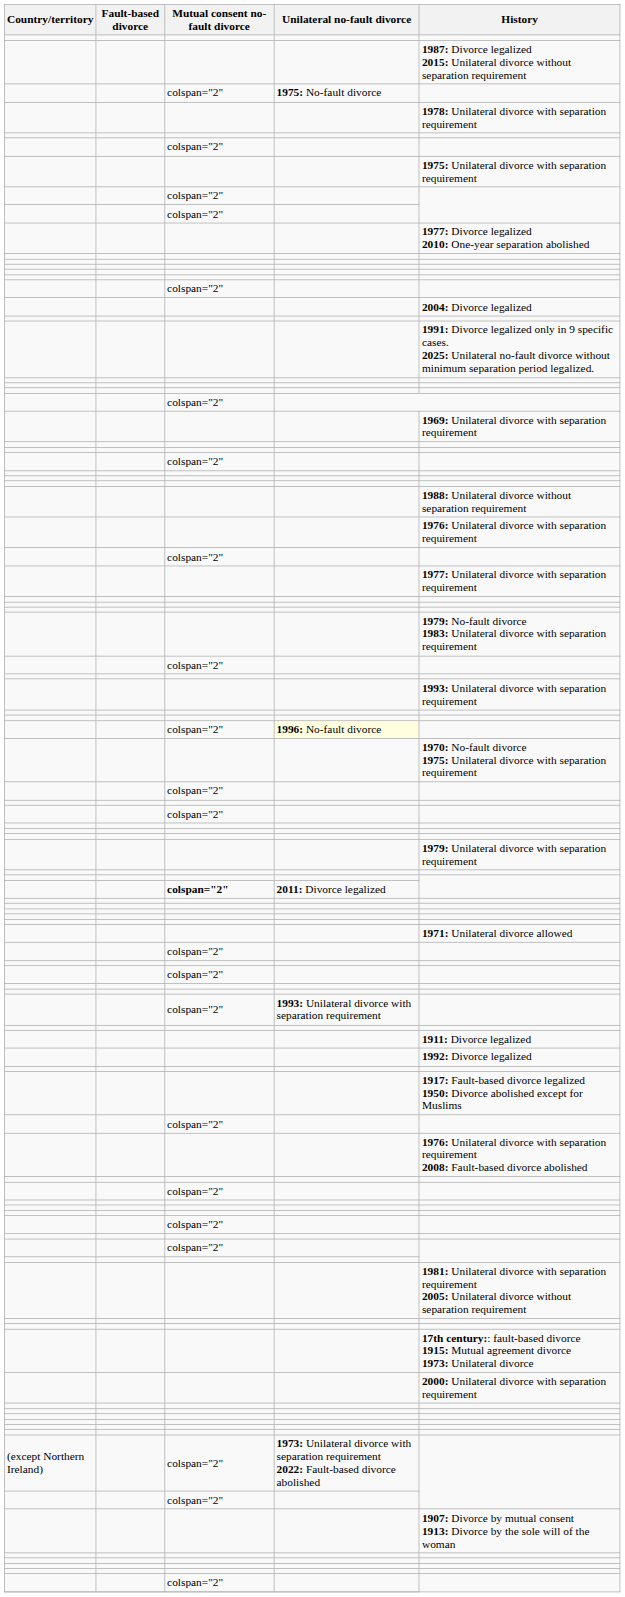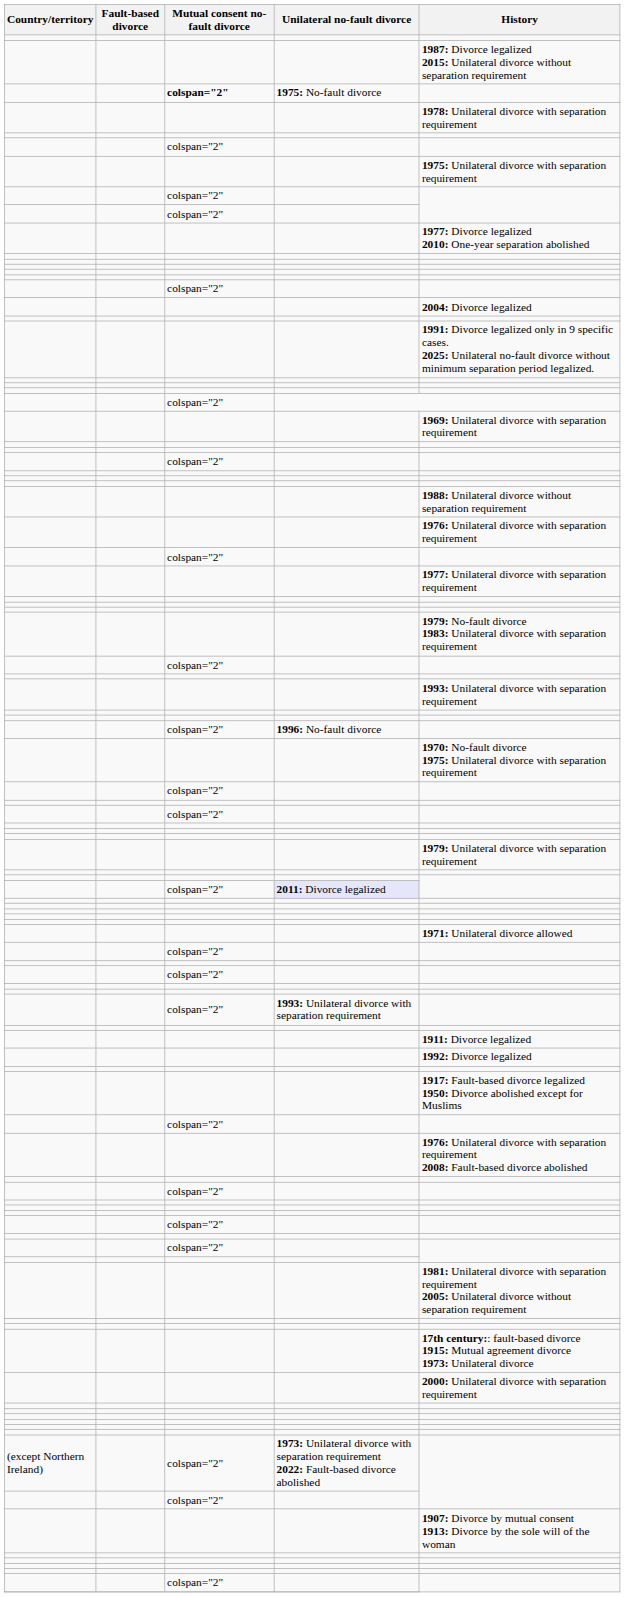1975: No-fault divorce | Mutual consent no-fault divorce: normal -> bold
1996: No-fault divorce | Unilateral no-fault divorce: lightyellow background -> no background
2011: Divorce legalized | Mutual consent no-fault divorce: bold -> normal
2011: Divorce legalized | Unilateral no-fault divorce: no background -> lavender background
